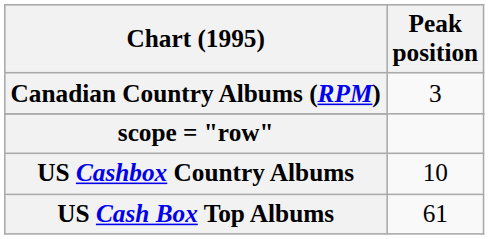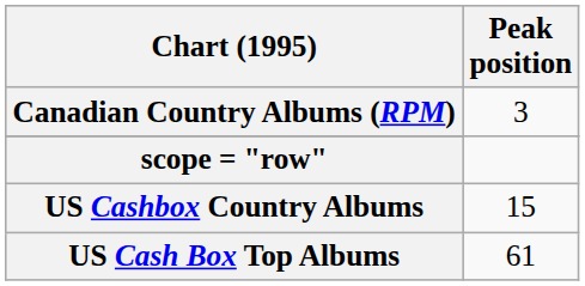US Cashbox Country Albums | Peak position: 10 -> 15
